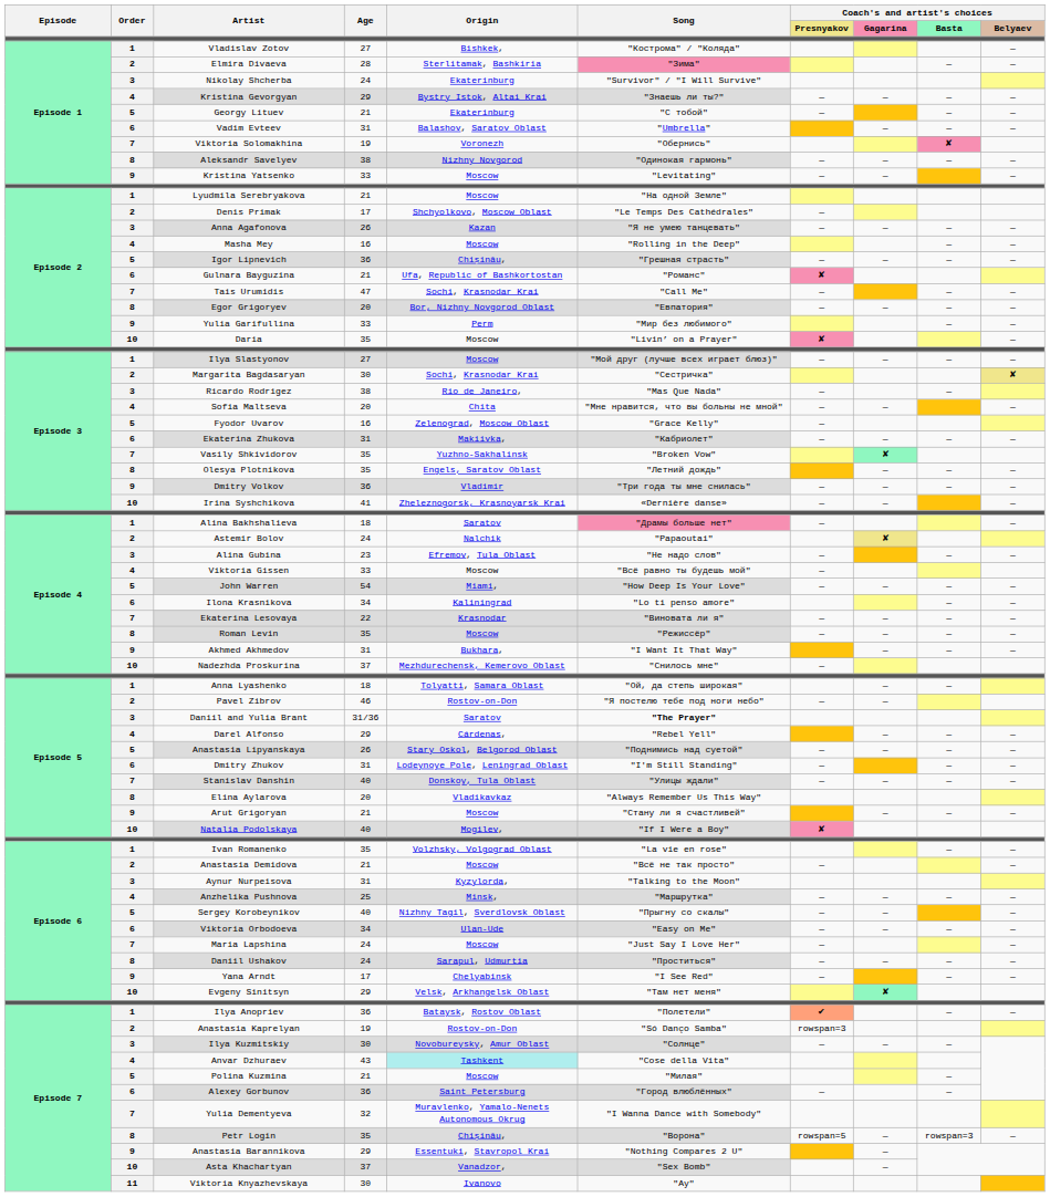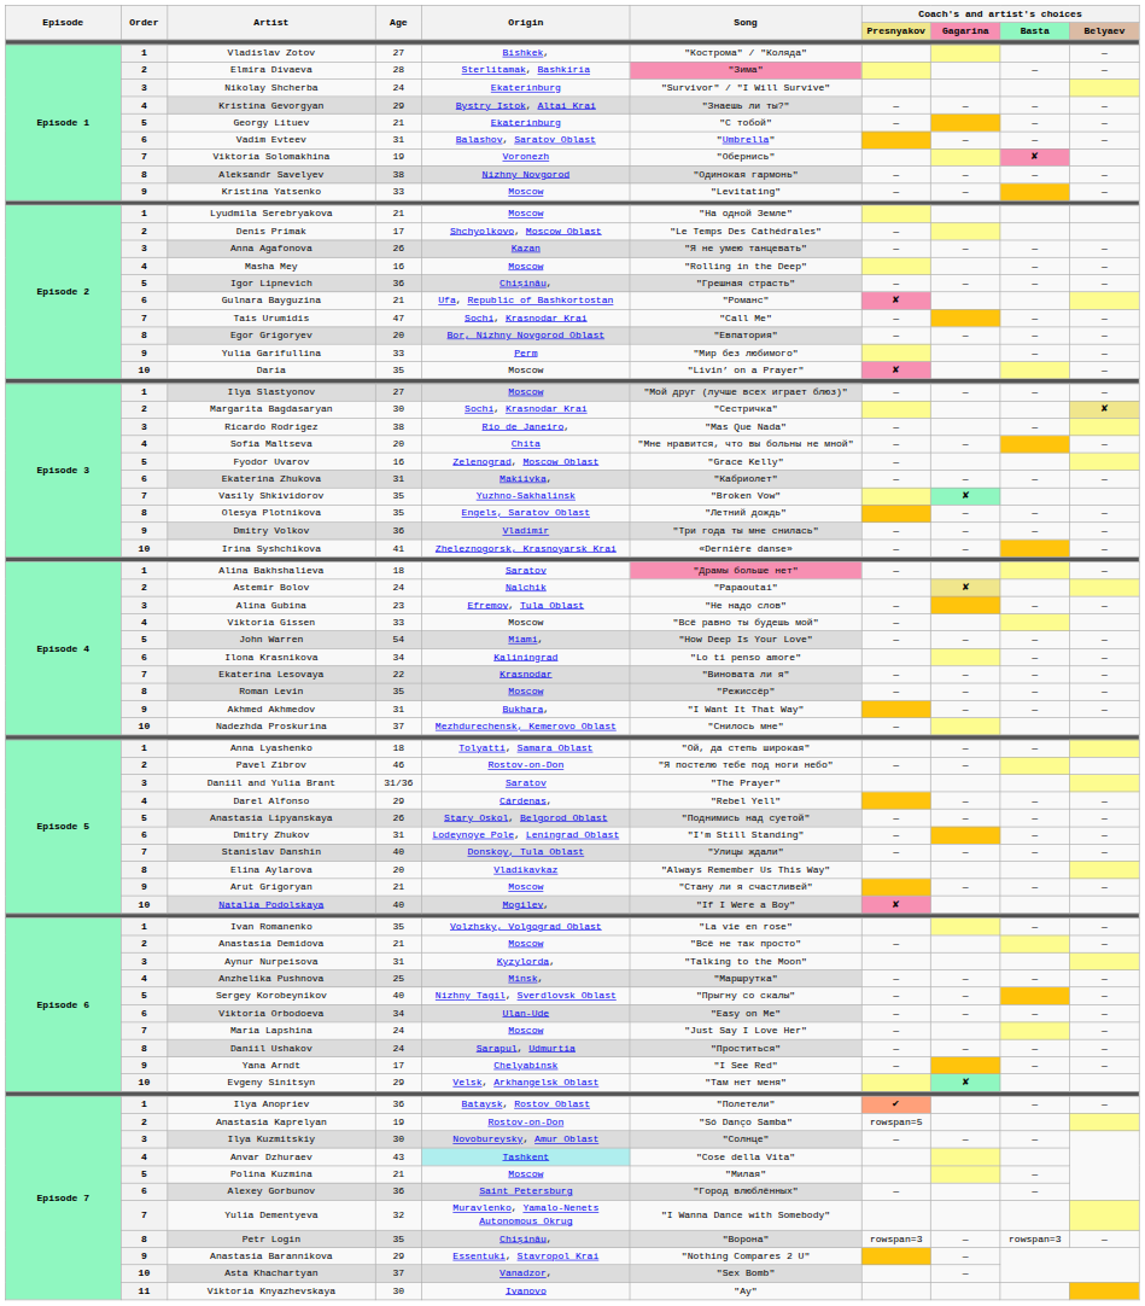Daniil and Yulia Brant | Song: bold -> normal
Anastasia Kaprelyan | Coach's and artist's choices / Presnyakov: rowspan=3 -> rowspan=5
Petr Login | Coach's and artist's choices / Presnyakov: rowspan=5 -> rowspan=3
